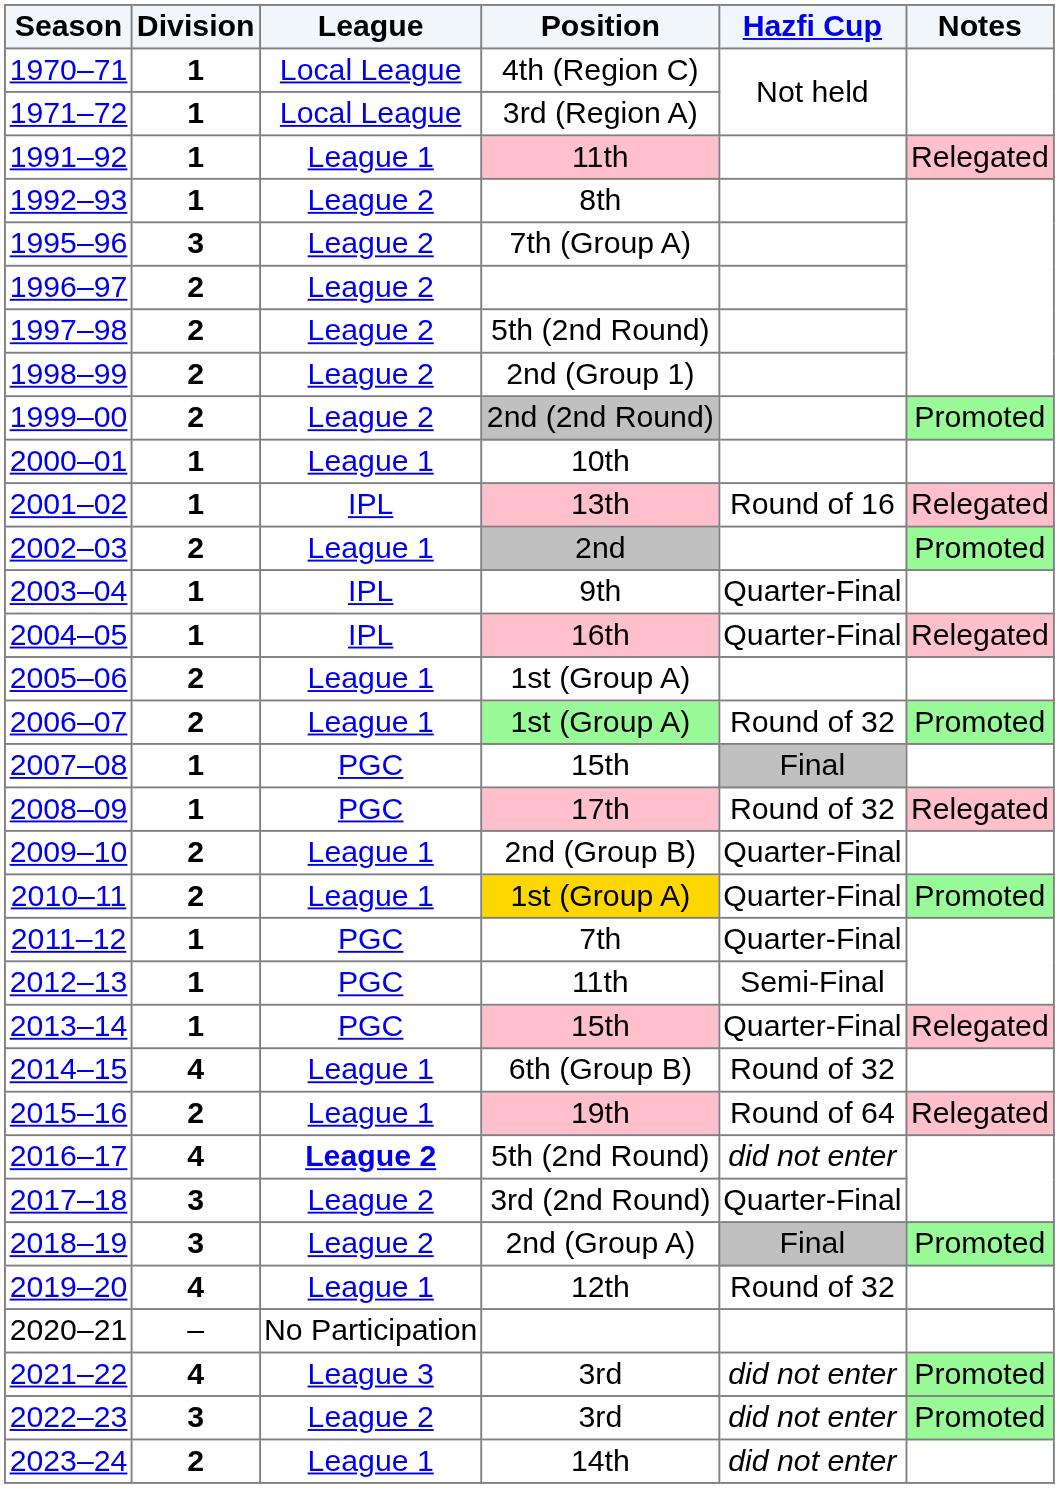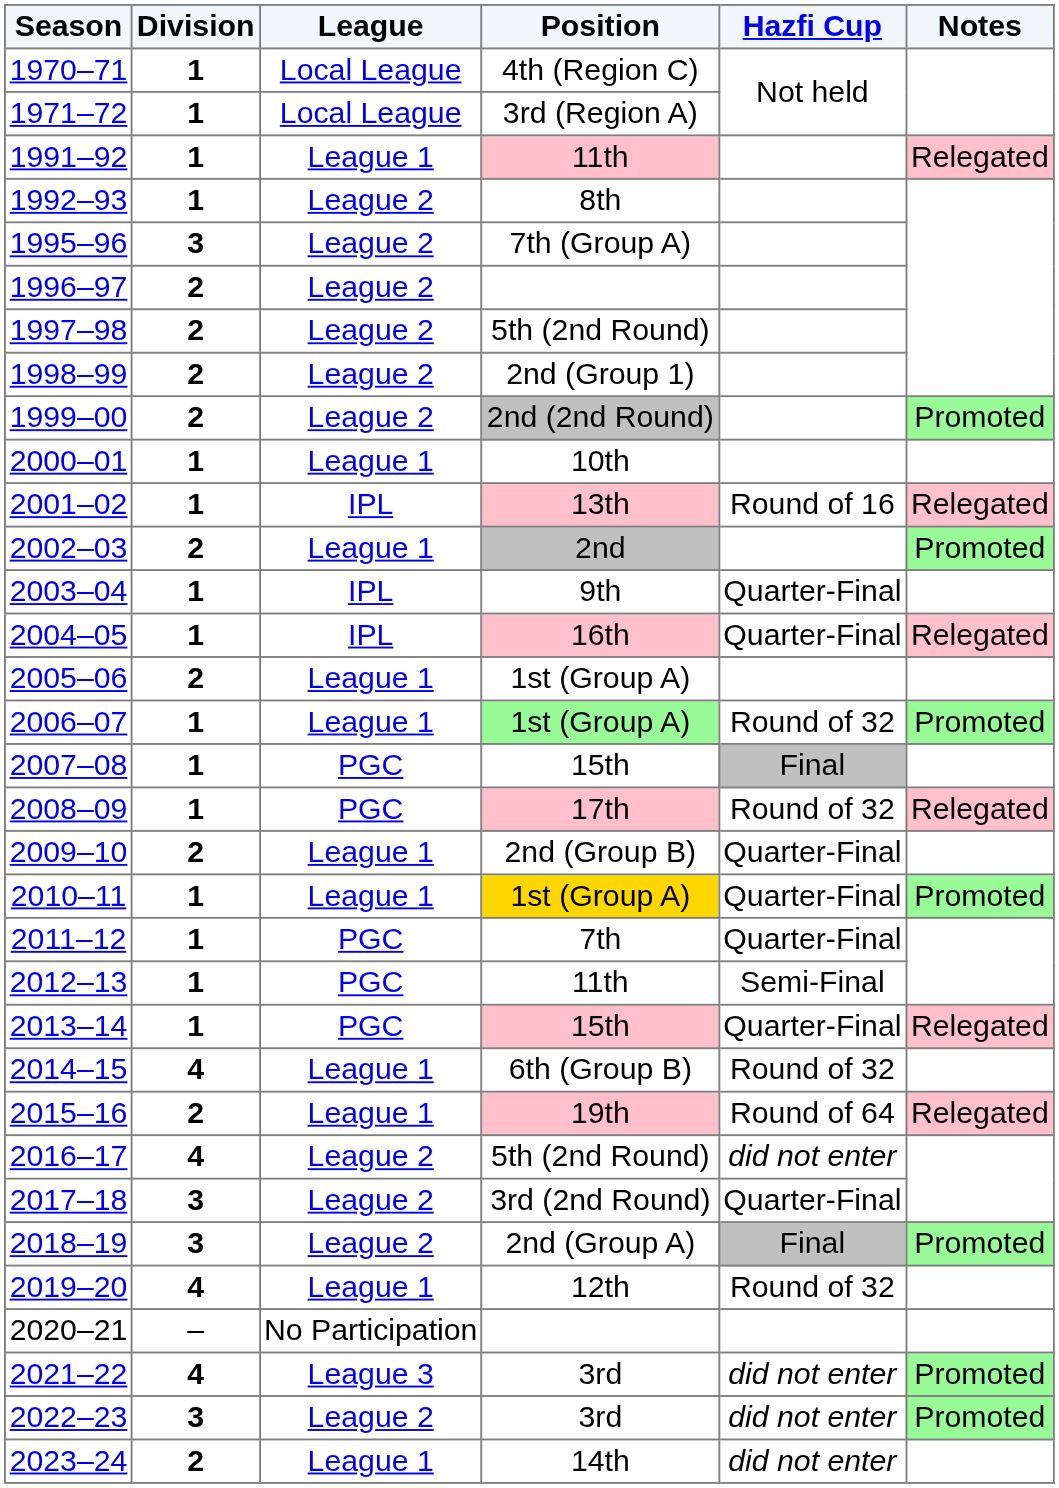2006–07 | Division: 2 -> 1
2010–11 | Division: 2 -> 1
2016–17 | League: bold -> normal
